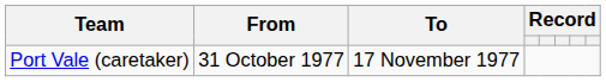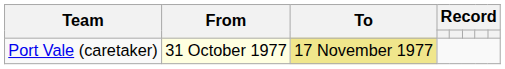Port Vale (caretaker) | From: no background -> lightyellow background
Port Vale (caretaker) | To: no background -> khaki background
